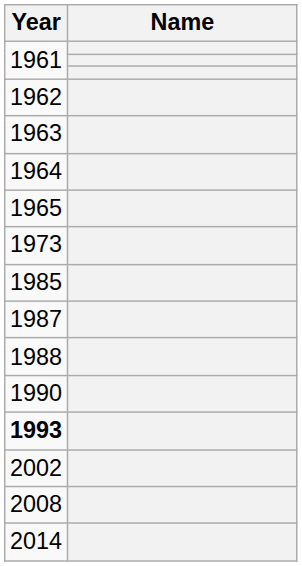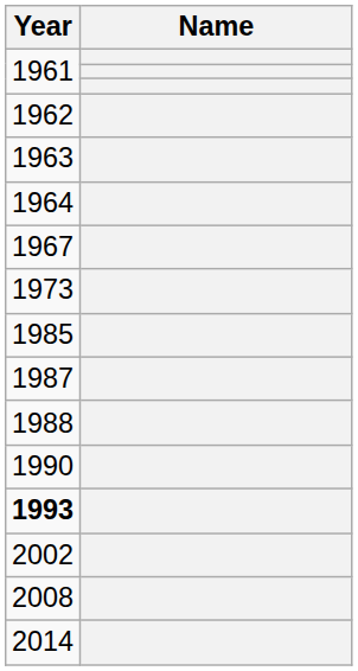row 8 | Year: 1965 -> 1967
